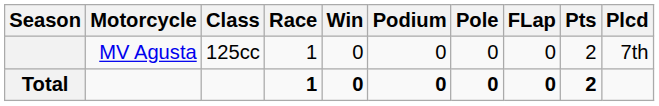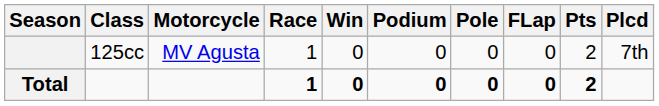columns swapped: Class <-> Motorcycle
